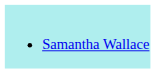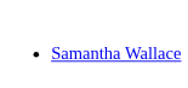row 1 | column 1: paleturquoise background -> no background
